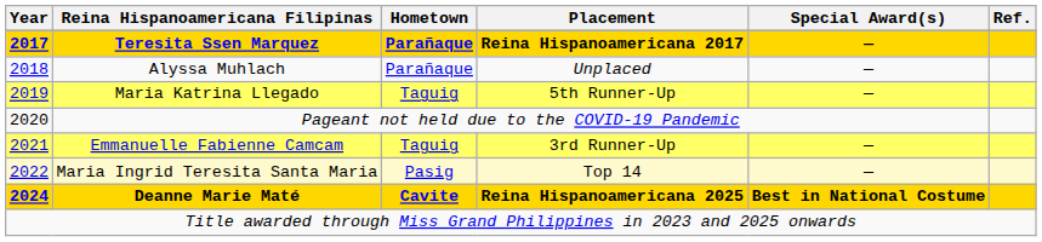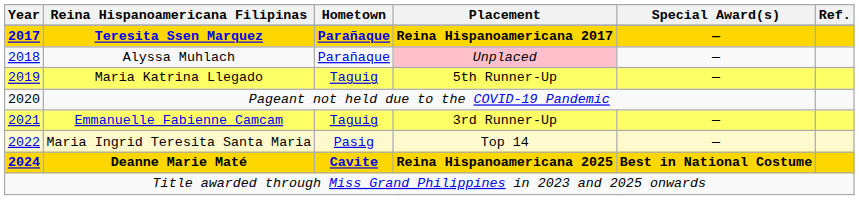Alyssa Muhlach | Placement: no background -> pink background
